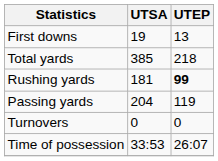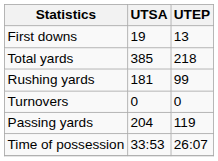Rushing yards | UTEP: bold -> normal
rows swapped: Passing yards <-> Turnovers
